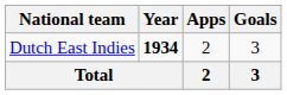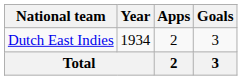Dutch East Indies | Year: bold -> normal
